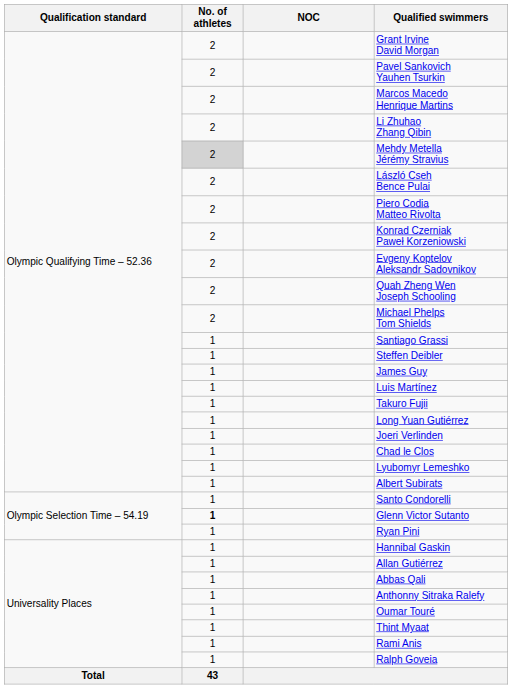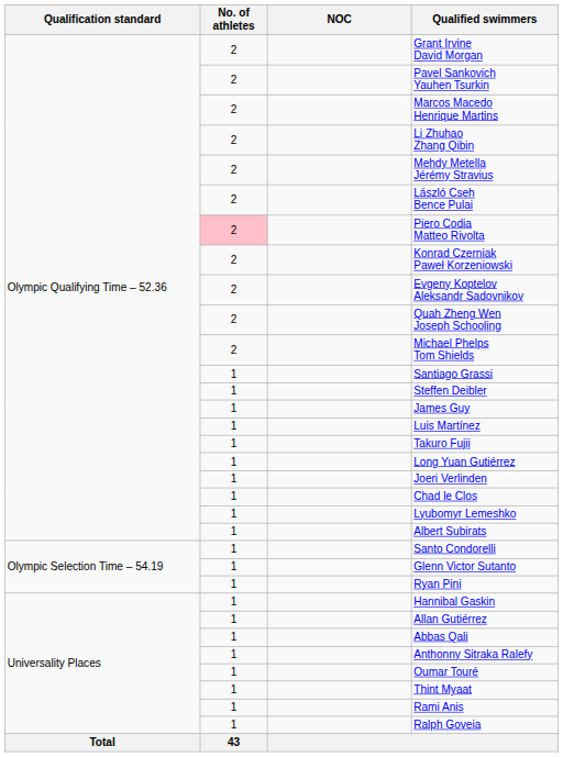Mehdy Metella Jérémy Stravius | No. of athletes: lightgrey background -> no background
Piero Codia Matteo Rivolta | No. of athletes: no background -> pink background
Glenn Victor Sutanto | No. of athletes: bold -> normal
